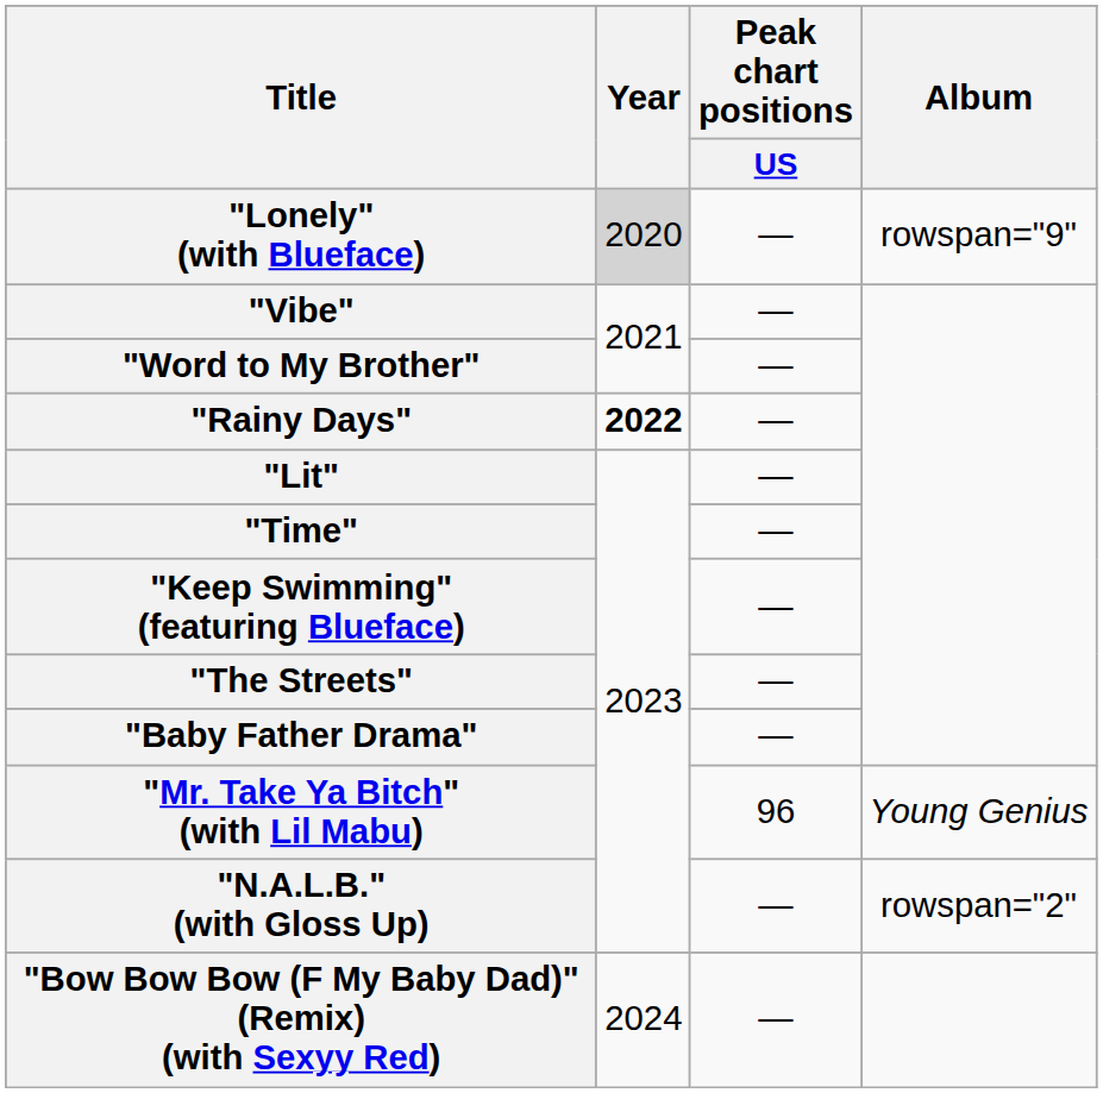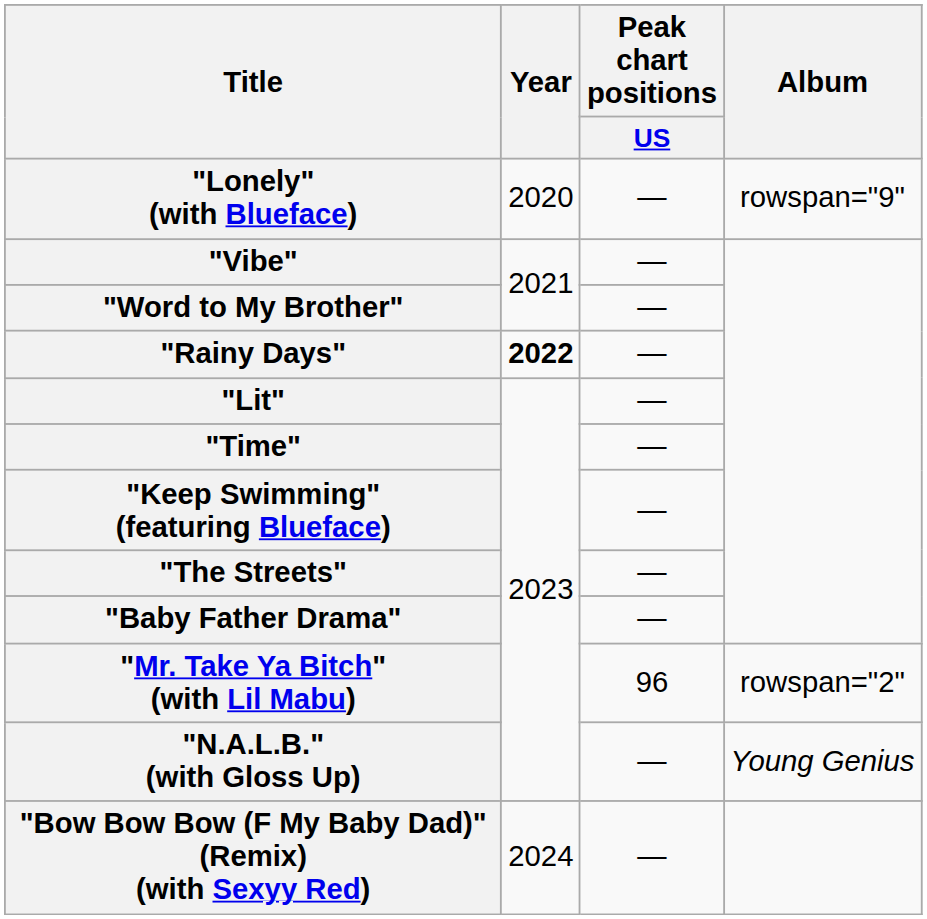"Lonely" (with Blueface) | Year: lightgrey background -> no background
"Mr. Take Ya Bitch" (with Lil Mabu) | Album: Young Genius -> rowspan="2"
"N.A.L.B." (with Gloss Up) | Album: rowspan="2" -> Young Genius
